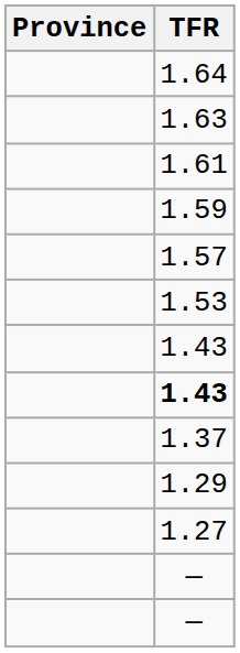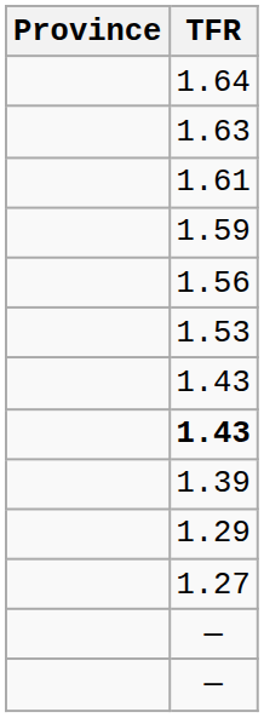row 6 | TFR: 1.57 -> 1.56
row 10 | TFR: 1.37 -> 1.39
